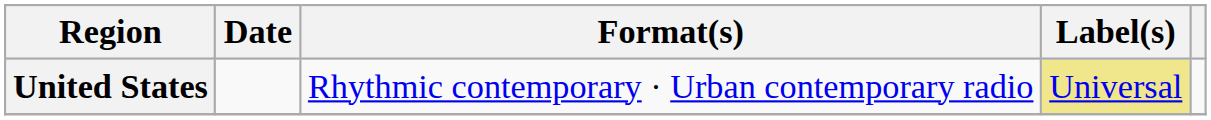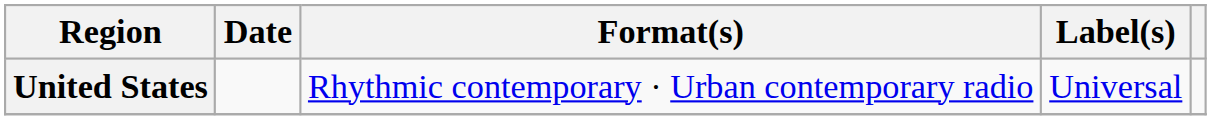United States | Label(s): khaki background -> no background
